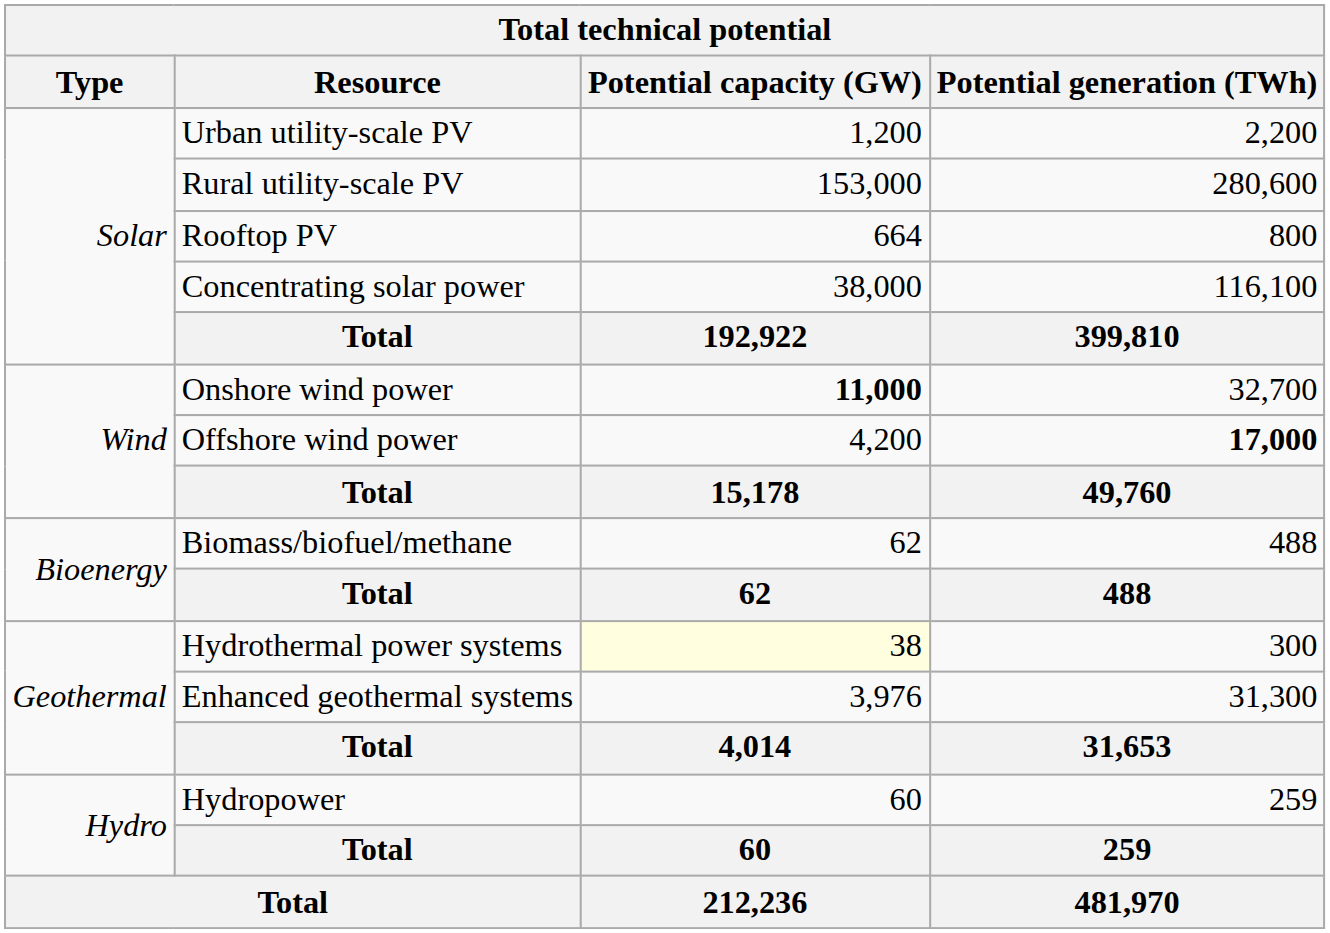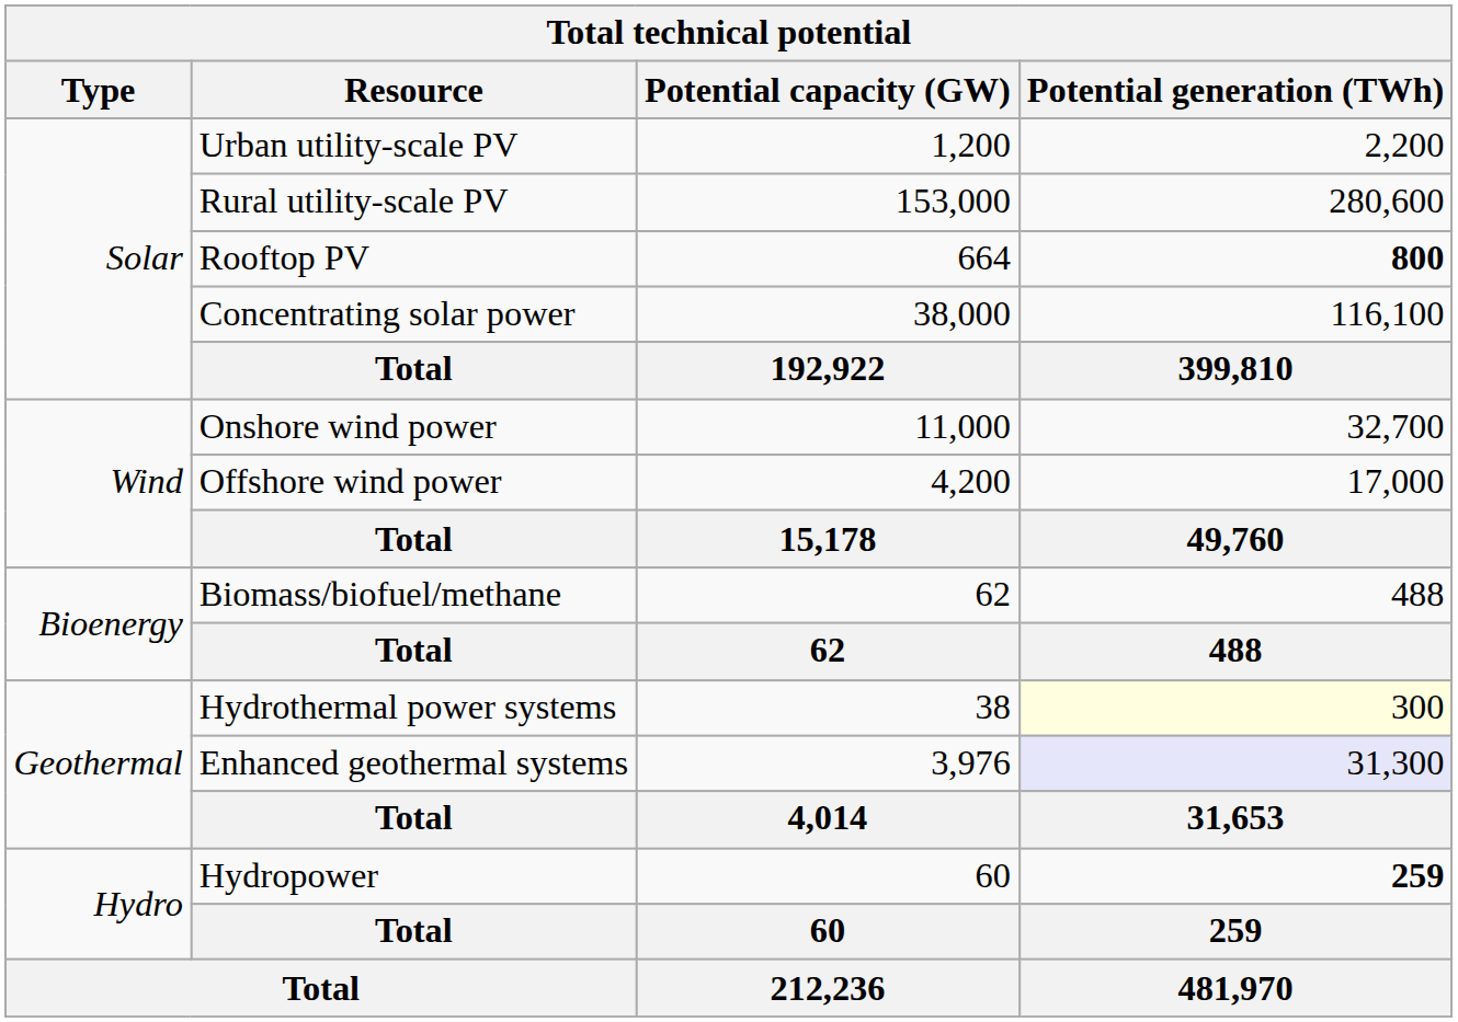Rooftop PV | Potential generation (TWh): normal -> bold
Onshore wind power | Potential capacity (GW): bold -> normal
Offshore wind power | Potential generation (TWh): bold -> normal
Hydrothermal power systems | Potential capacity (GW): lightyellow background -> no background
Hydrothermal power systems | Potential generation (TWh): no background -> lightyellow background
Enhanced geothermal systems | Potential generation (TWh): no background -> lavender background
Hydropower | Potential generation (TWh): normal -> bold
